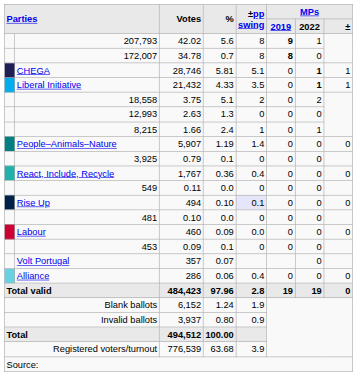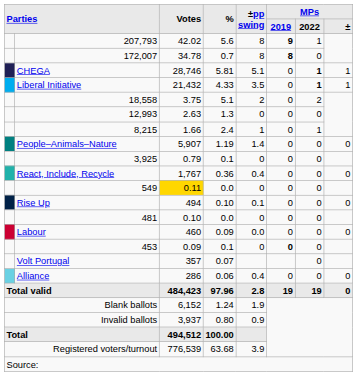549 | Votes: no background -> gold background
Rise Up | ±pp swing: lavender background -> no background
453 | MPs / 2019: normal -> bold
